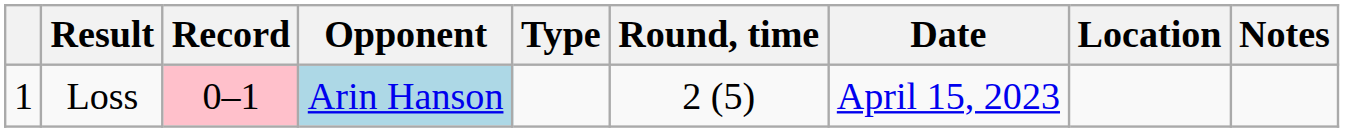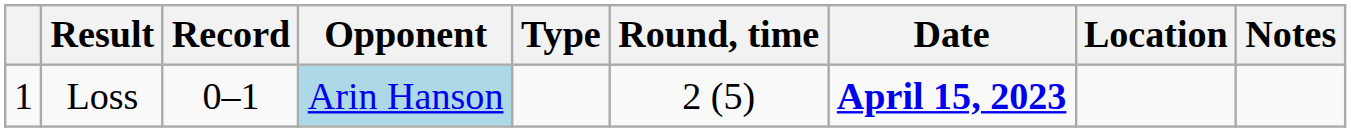Loss | Record: pink background -> no background
Loss | Date: normal -> bold
